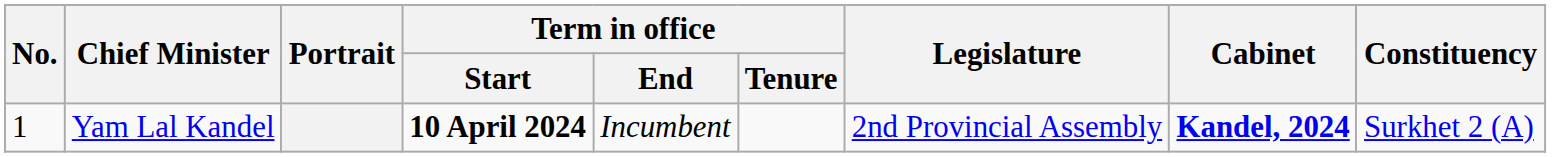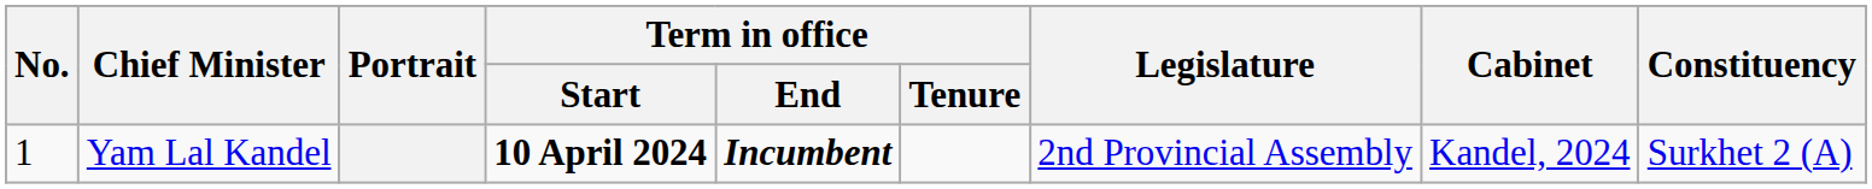Yam Lal Kandel | Term in office / End: normal -> bold
Yam Lal Kandel | Cabinet: bold -> normal
